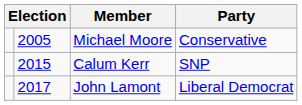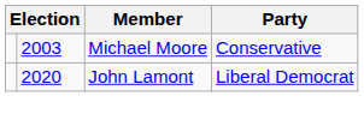Michael Moore | column 2: 2005 -> 2003
- row: 2015 | Calum Kerr | SNP
John Lamont | column 2: 2017 -> 2020
